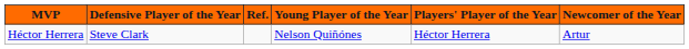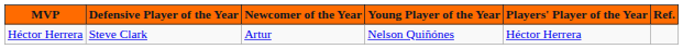columns swapped: Newcomer of the Year <-> Ref.
